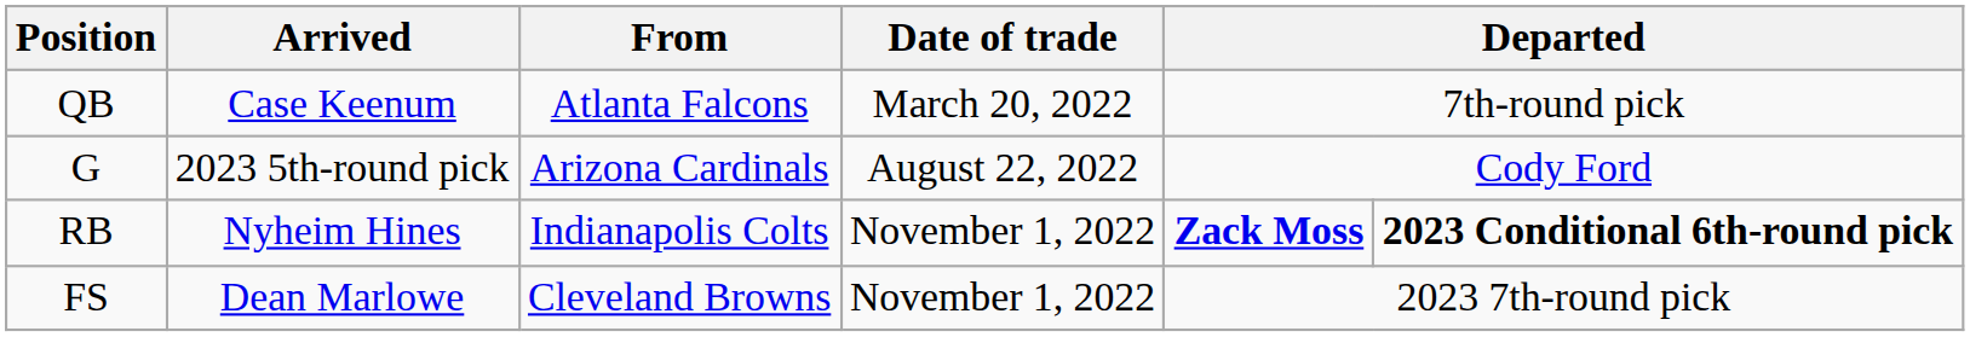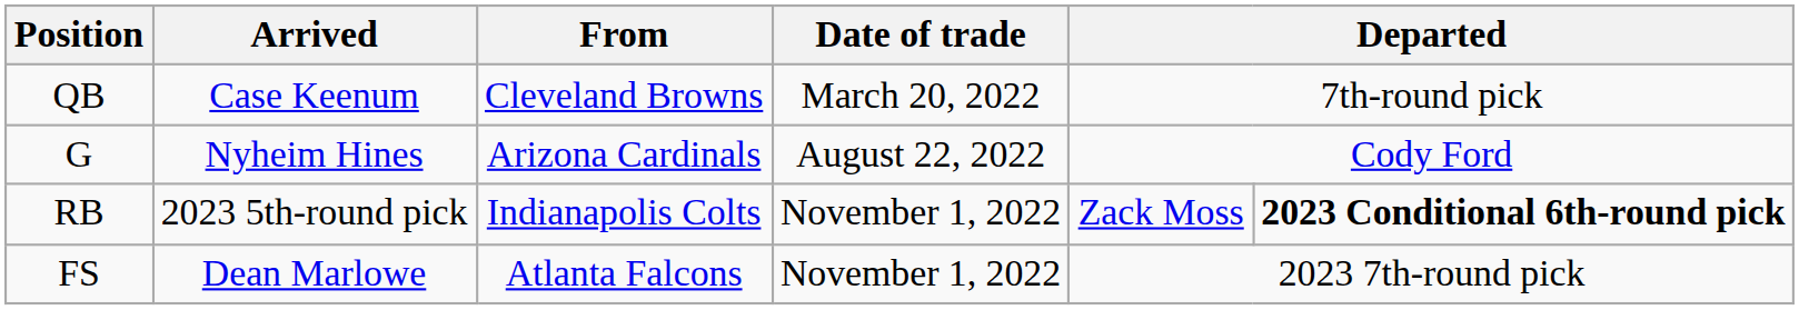QB | From: Atlanta Falcons -> Cleveland Browns
G | Arrived: 2023 5th-round pick -> Nyheim Hines
RB | Arrived: Nyheim Hines -> 2023 5th-round pick
RB | column 5: bold -> normal
FS | From: Cleveland Browns -> Atlanta Falcons
